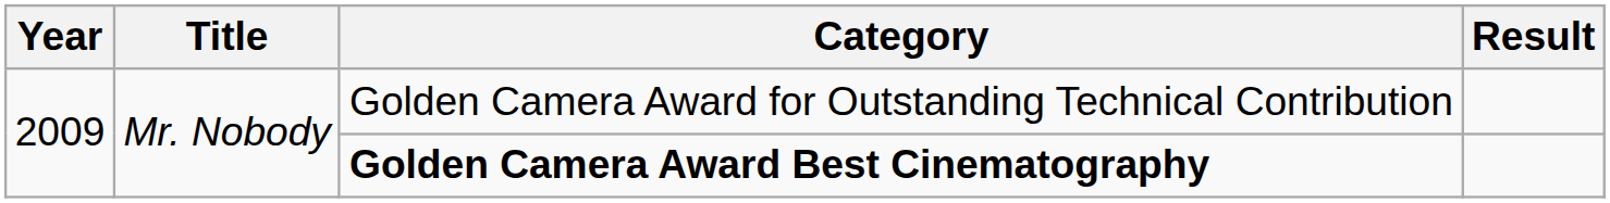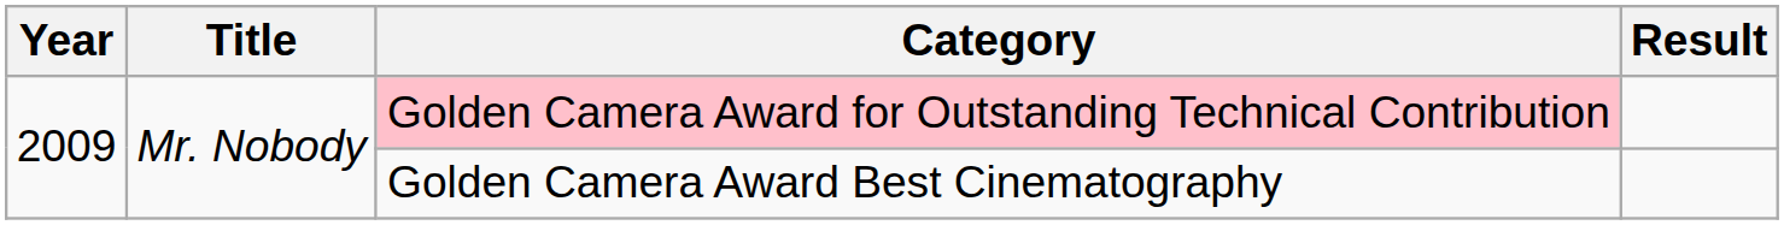Golden Camera Award for Outstanding Technical Contribution | Category: no background -> pink background
Golden Camera Award Best Cinematography | Category: bold -> normal
